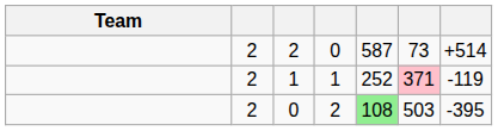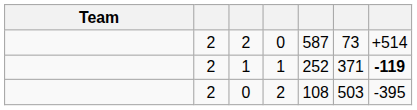row 3 | column 6: pink background -> no background
row 3 | column 7: normal -> bold
row 4 | column 5: lightgreen background -> no background
